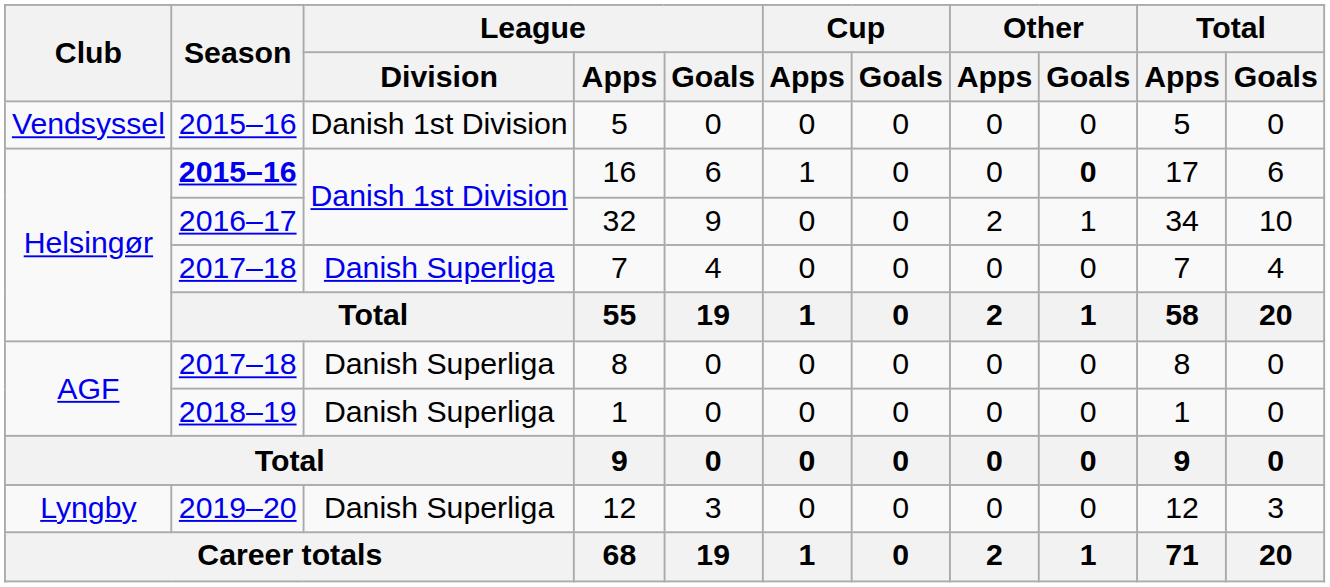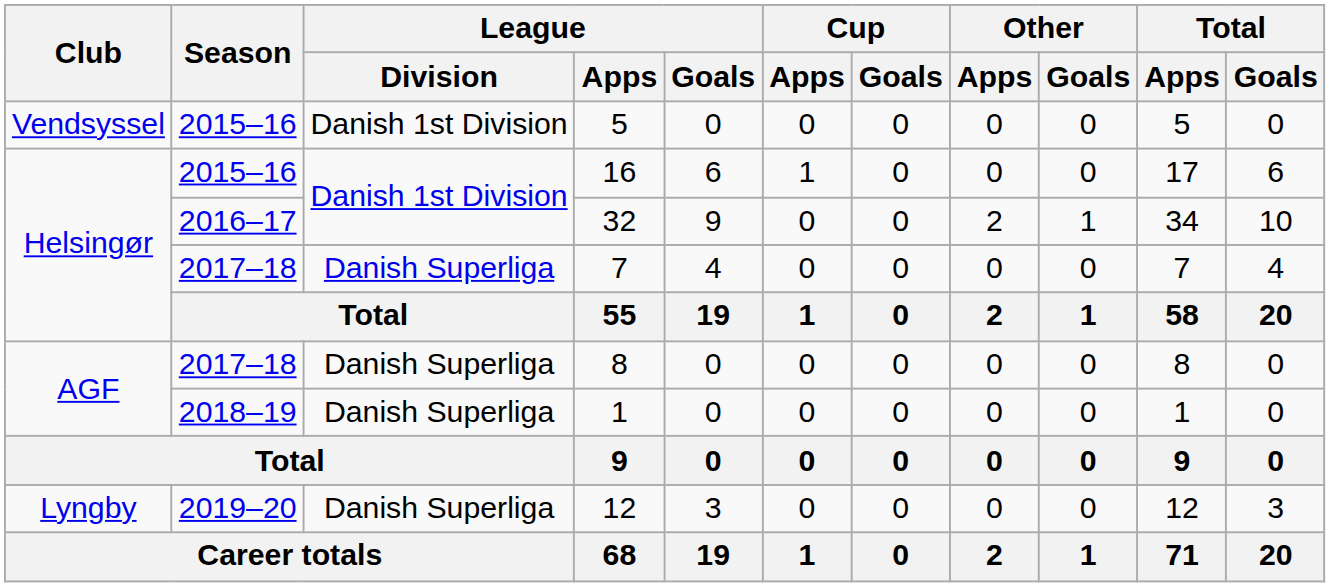16 | Season: bold -> normal
16 | Other / Goals: bold -> normal
